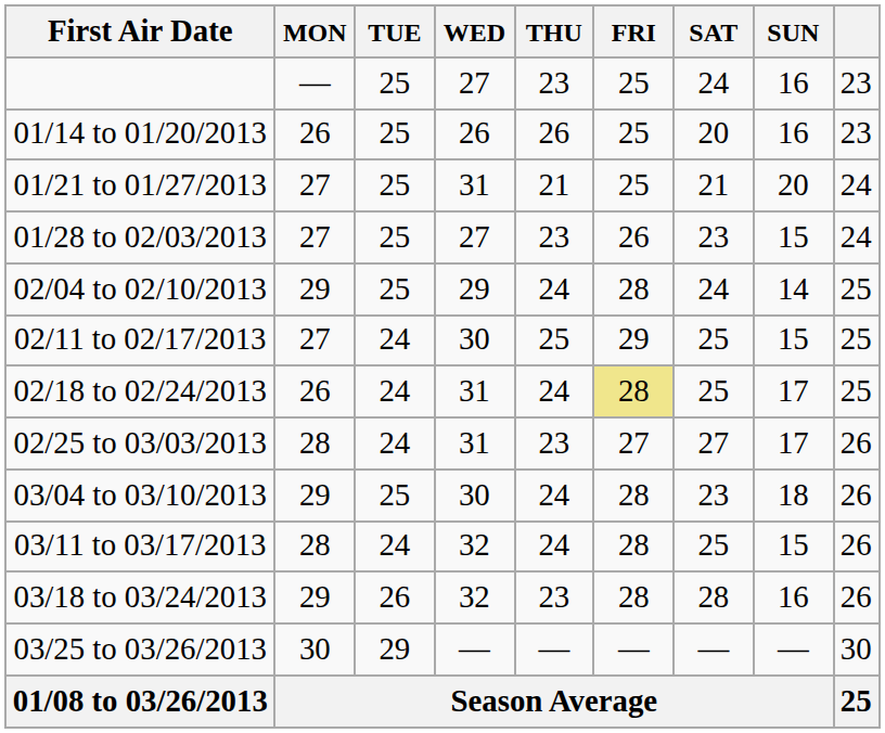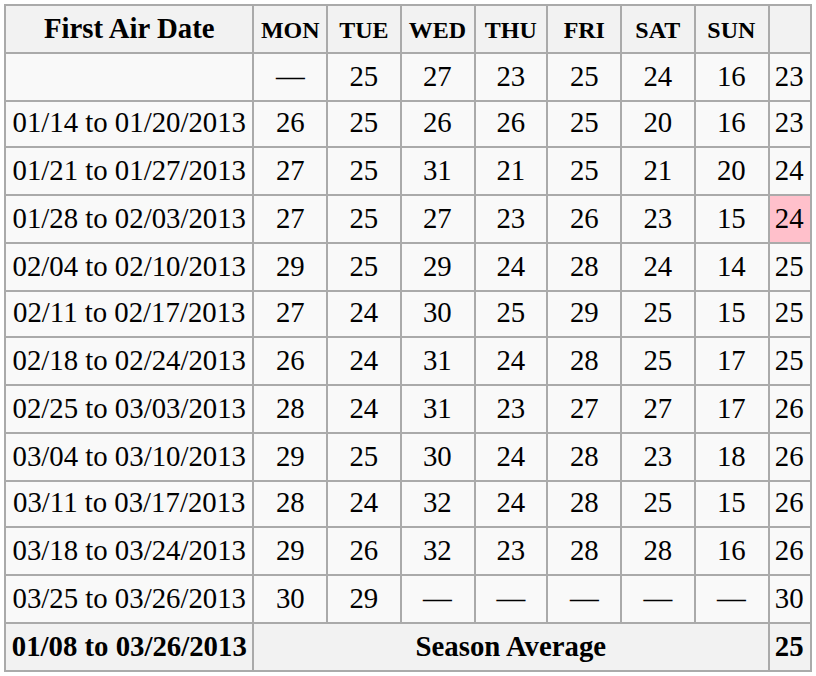01/28 to 02/03/2013 | column 9: no background -> pink background
02/18 to 02/24/2013 | FRI: khaki background -> no background
